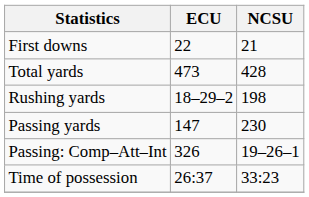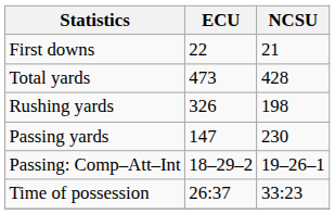Rushing yards | ECU: 18–29–2 -> 326
Passing: Comp–Att–Int | ECU: 326 -> 18–29–2
